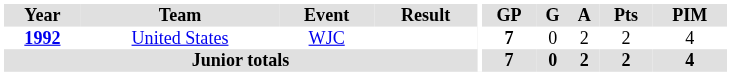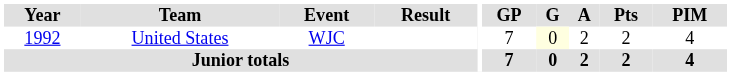United States | Year: bold -> normal
United States | GP: bold -> normal
United States | G: no background -> lightyellow background
